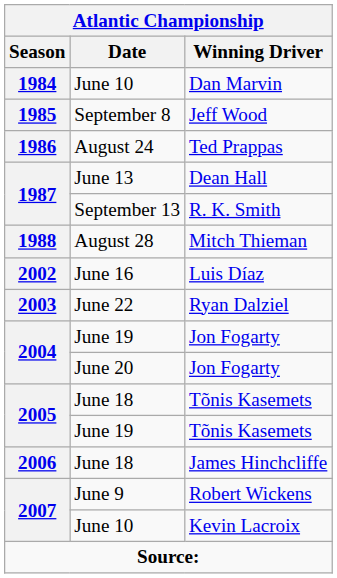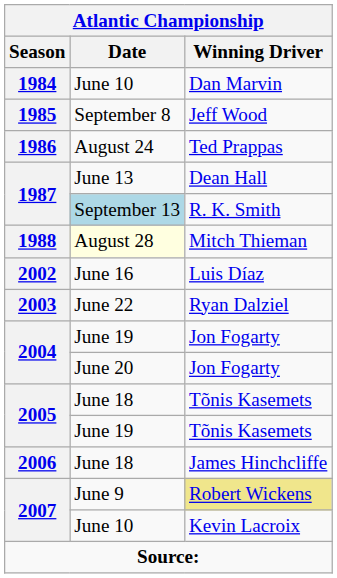R. K. Smith | Date: no background -> lightblue background
Mitch Thieman | Date: no background -> lightyellow background
Robert Wickens | Winning Driver: no background -> khaki background
